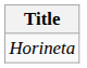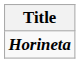row 2 | column 1: normal -> bold
